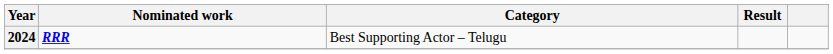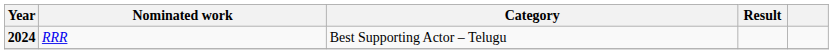2024 | Nominated work: bold -> normal
